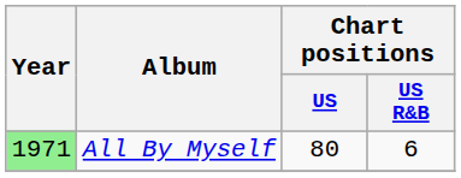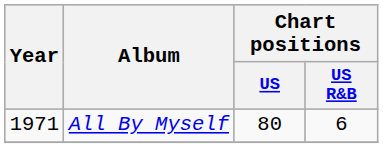row 3 | Year: lightgreen background -> no background
